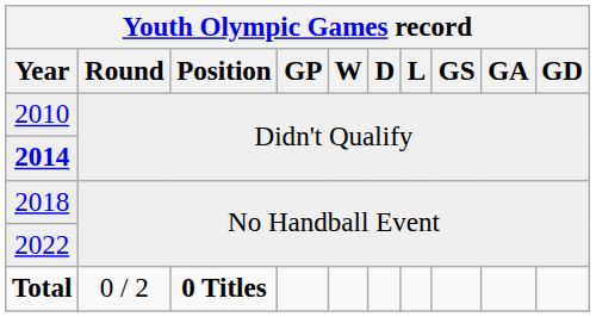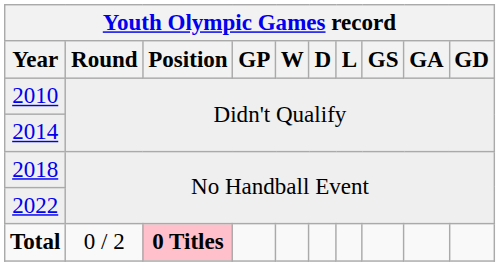2014 | Youth Olympic Games record / Year: bold -> normal
Total | Youth Olympic Games record / Position: no background -> pink background
